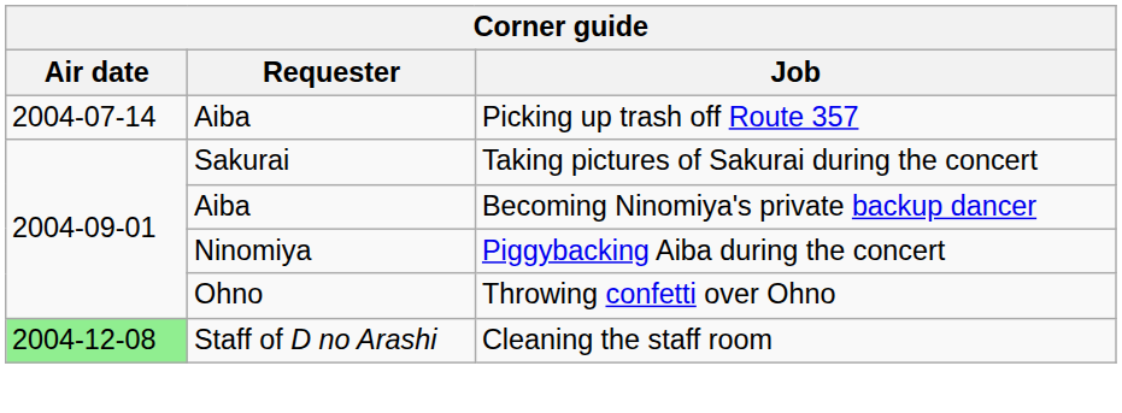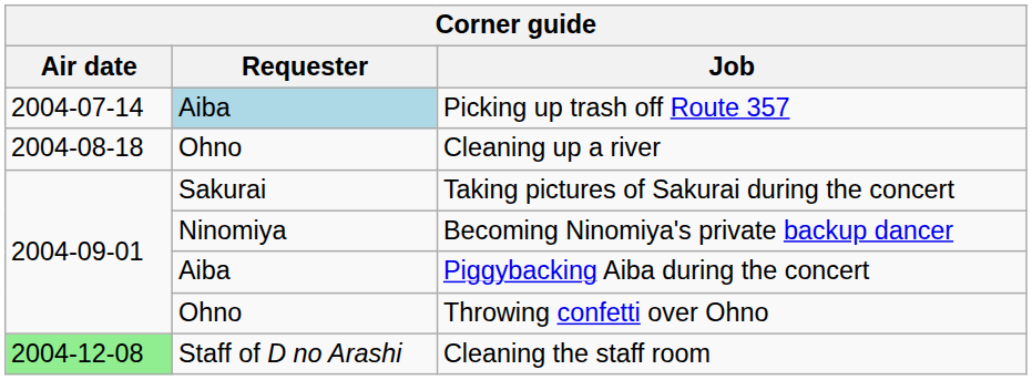Picking up trash off Route 357 | Requester: no background -> lightblue background
+ row: 2004-08-18 | Ohno | Cleaning up a river
Becoming Ninomiya's private backup dancer | Requester: Aiba -> Ninomiya
Piggybacking Aiba during the concert | Requester: Ninomiya -> Aiba
